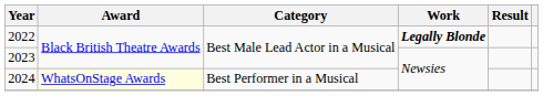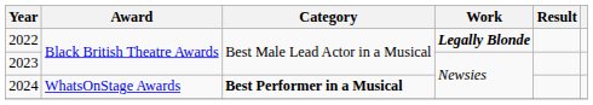2024 | Award: lightyellow background -> no background
2024 | Category: normal -> bold
